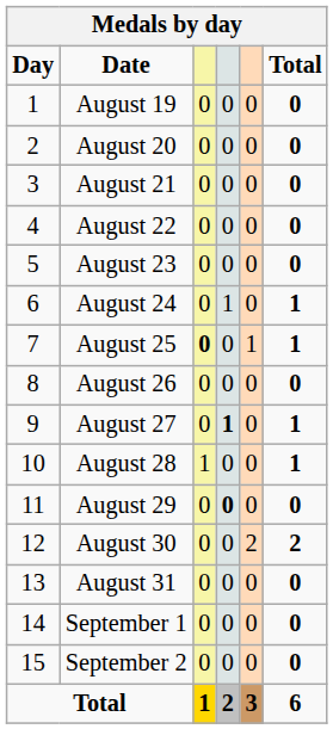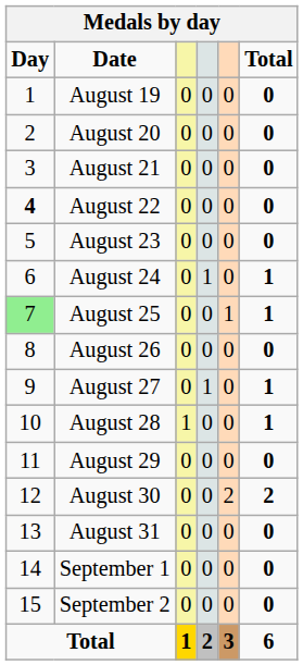August 22 | Day: normal -> bold
August 25 | Day: no background -> lightgreen background
August 25 | column 3: bold -> normal
August 27 | column 4: bold -> normal
August 29 | column 4: bold -> normal
